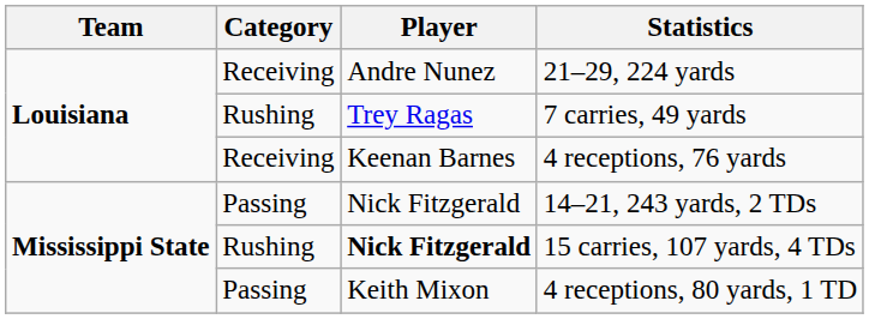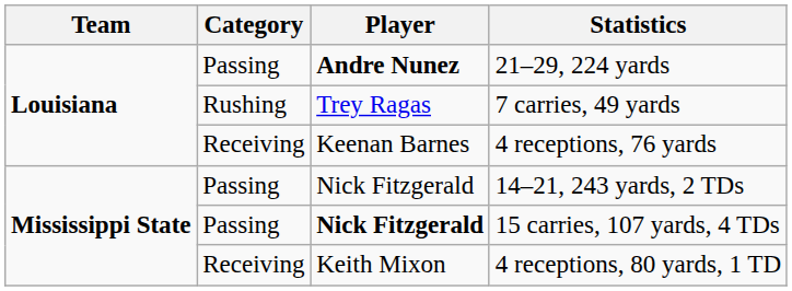21–29, 224 yards | Category: Receiving -> Passing
21–29, 224 yards | Player: normal -> bold
15 carries, 107 yards, 4 TDs | Category: Rushing -> Passing
4 receptions, 80 yards, 1 TD | Category: Passing -> Receiving
